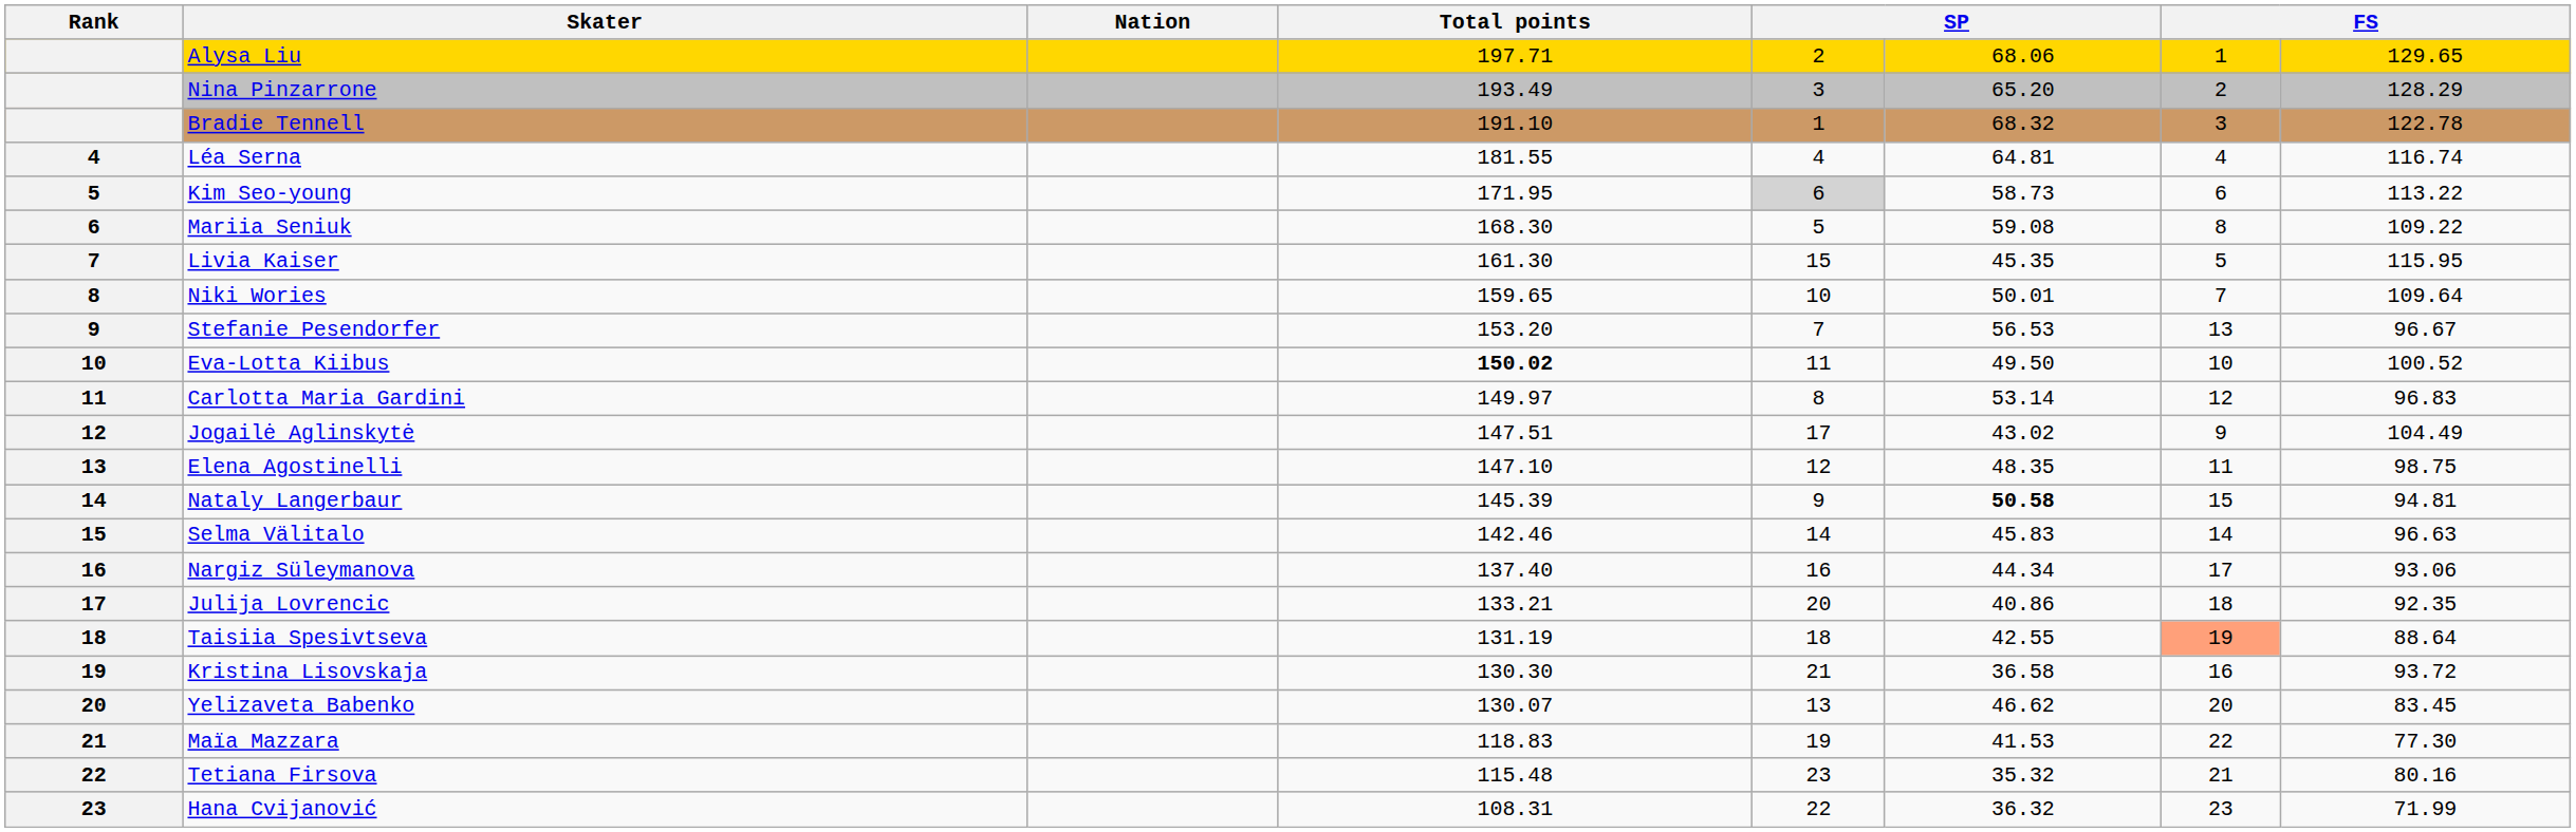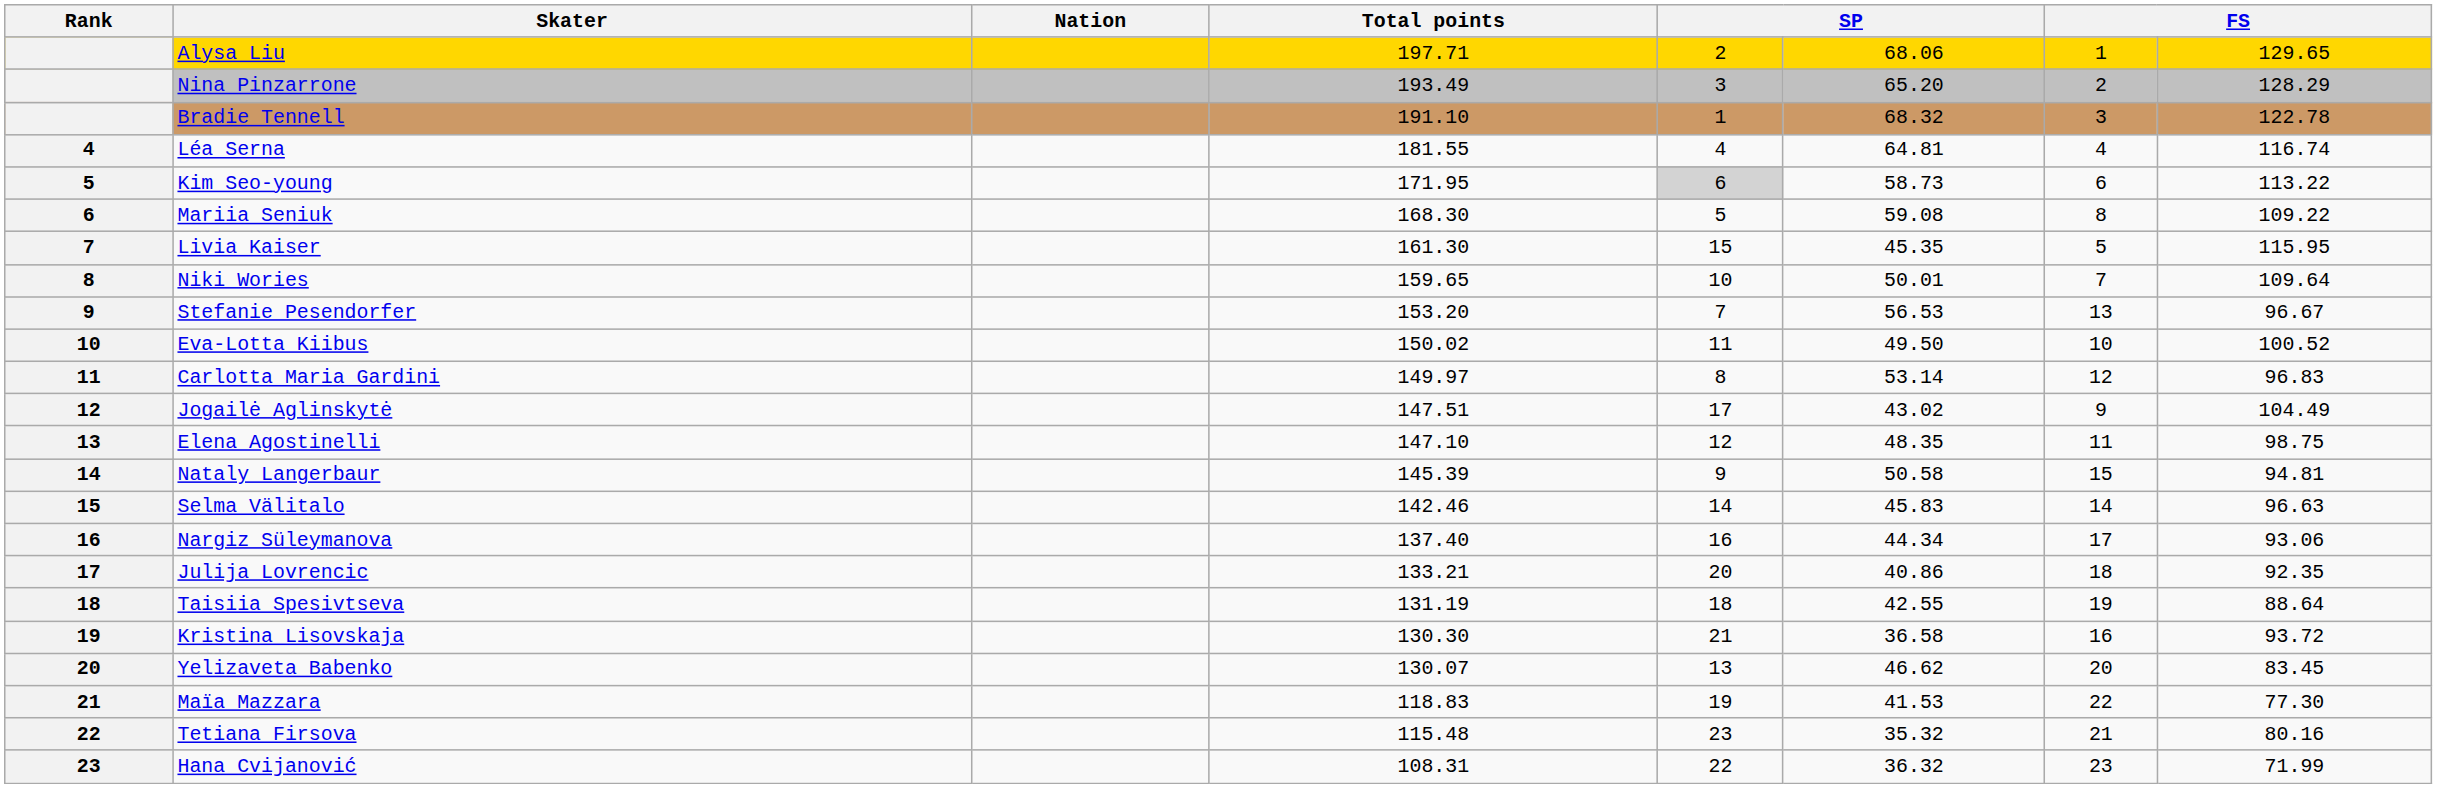Eva-Lotta Kiibus | Total points: bold -> normal
Nataly Langerbaur | column 6: bold -> normal
Taisiia Spesivtseva | column 7: lightsalmon background -> no background
